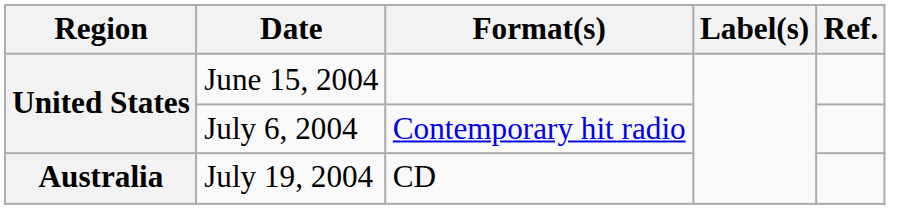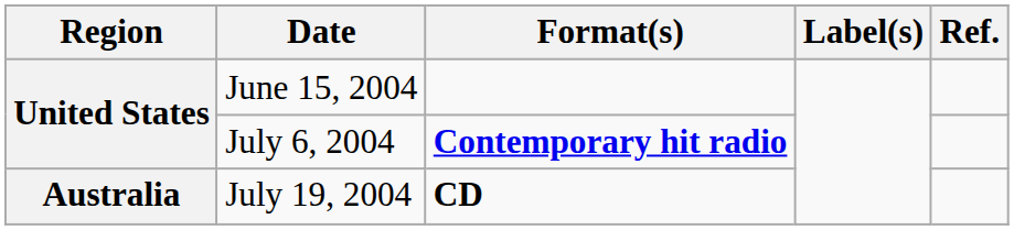July 6, 2004 | Format(s): normal -> bold
July 19, 2004 | Format(s): normal -> bold
